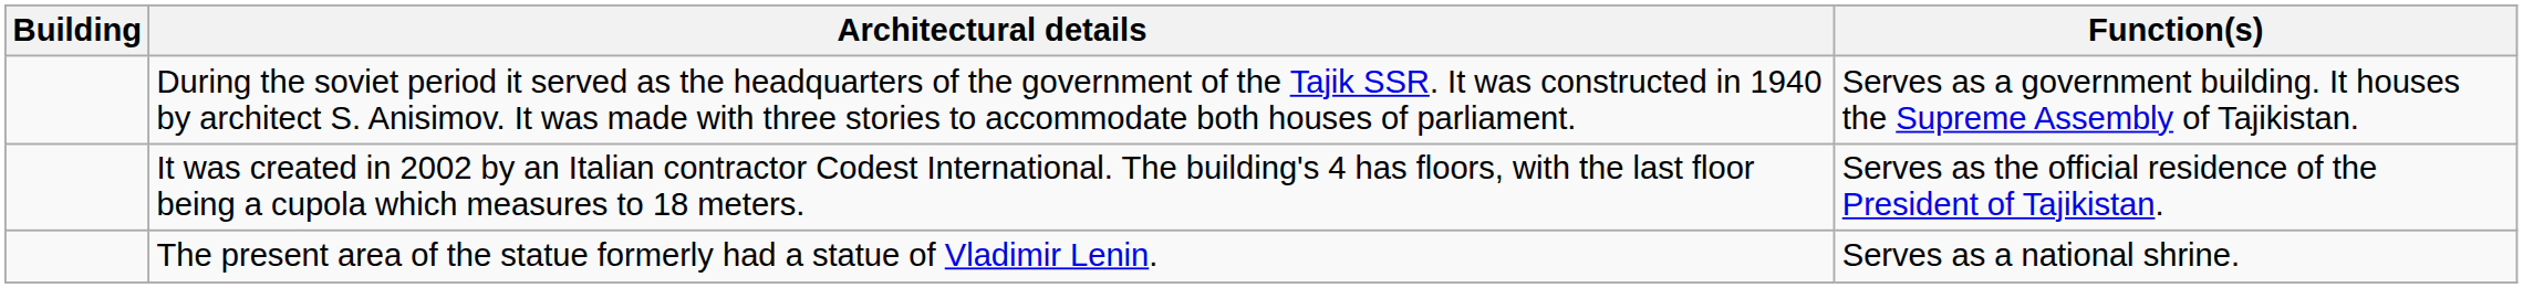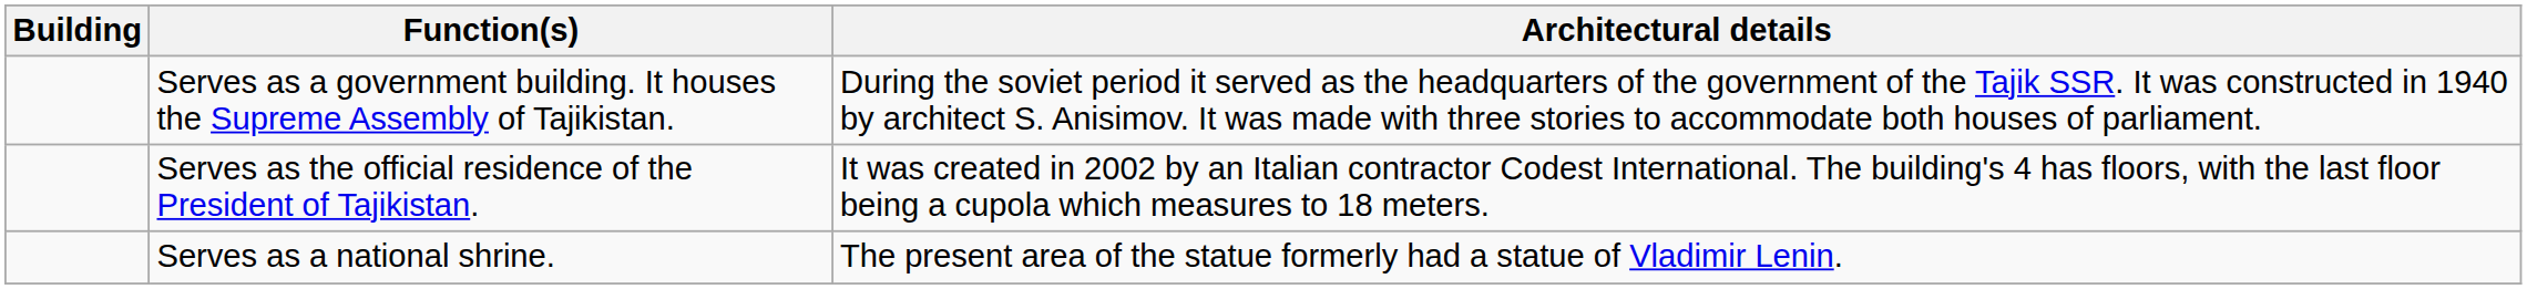columns swapped: Architectural details <-> Function(s)
